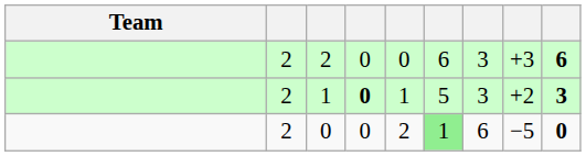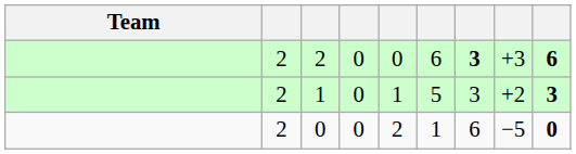row 2 | column 7: normal -> bold
row 3 | column 4: bold -> normal
row 4 | column 6: lightgreen background -> no background
